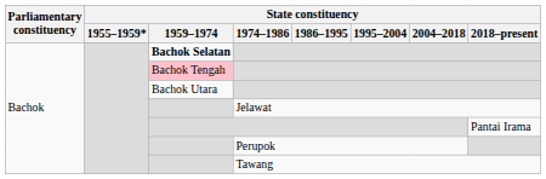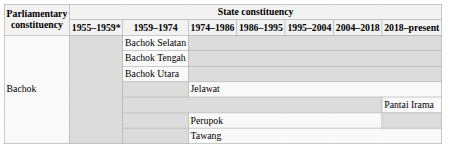Bachok Selatan | State constituency / 1959–1974: bold -> normal
Bachok Tengah | State constituency / 1959–1974: pink background -> no background
